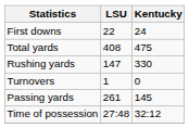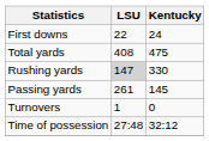Rushing yards | LSU: no background -> lightgrey background
rows swapped: Passing yards <-> Turnovers
